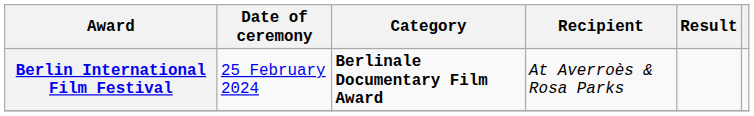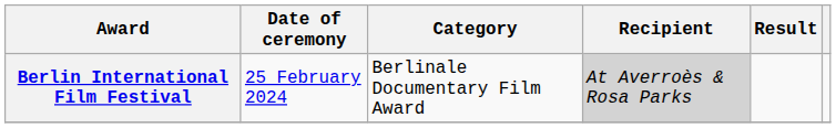Berlin International Film Festival | Category: bold -> normal
Berlin International Film Festival | Recipient: no background -> lightgrey background
